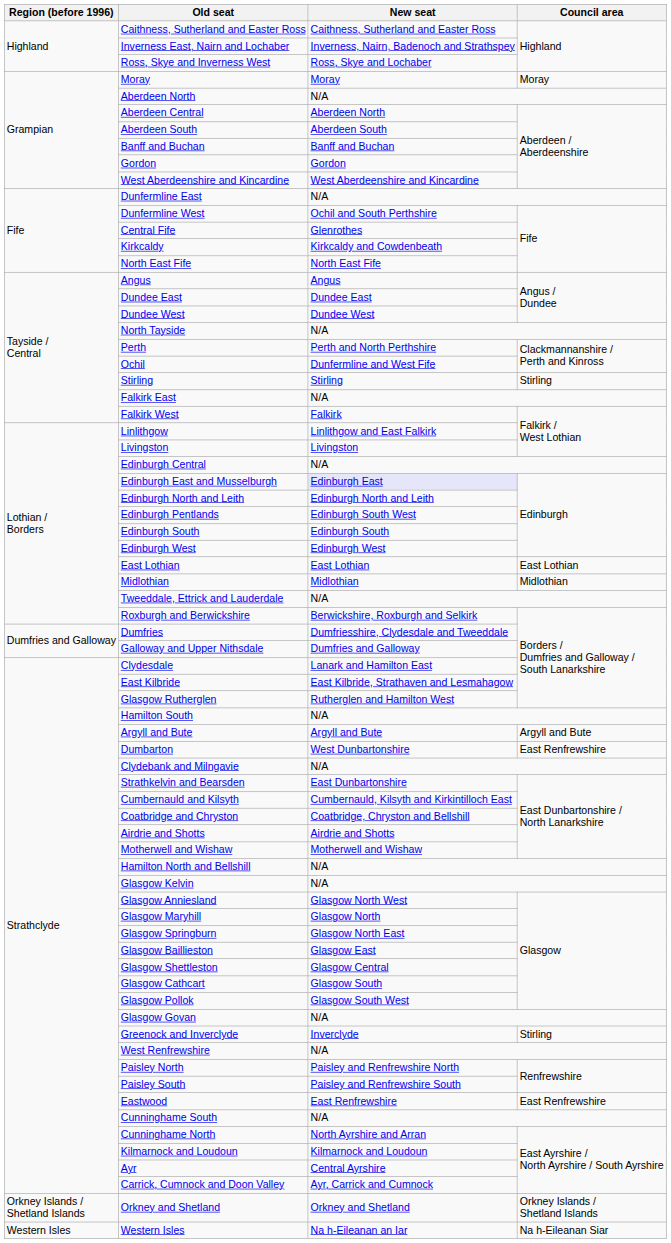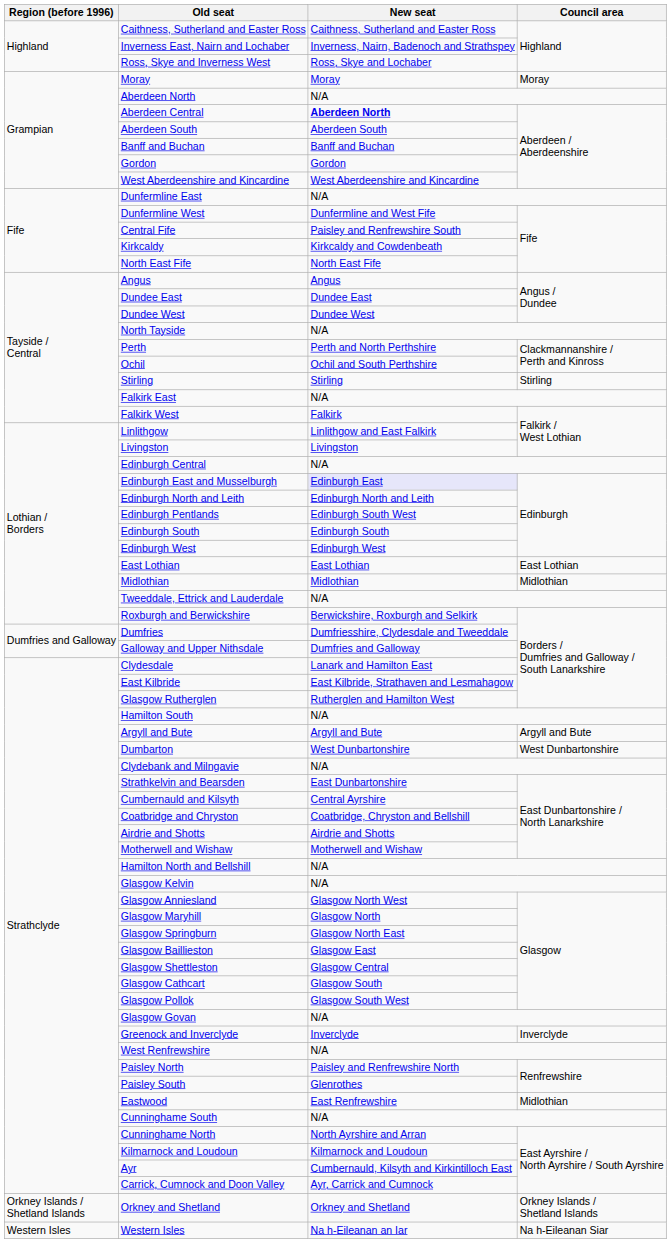Aberdeen Central | New seat: normal -> bold
Dunfermline West | New seat: Ochil and South Perthshire -> Dunfermline and West Fife
Central Fife | New seat: Glenrothes -> Paisley and Renfrewshire South
Ochil | New seat: Dunfermline and West Fife -> Ochil and South Perthshire
Dumbarton | Council area: East Renfrewshire -> West Dunbartonshire
Cumbernauld and Kilsyth | New seat: Cumbernauld, Kilsyth and Kirkintilloch East -> Central Ayrshire
Greenock and Inverclyde | Council area: Stirling -> Inverclyde
Paisley South | New seat: Paisley and Renfrewshire South -> Glenrothes
Eastwood | Council area: East Renfrewshire -> Midlothian
Ayr | New seat: Central Ayrshire -> Cumbernauld, Kilsyth and Kirkintilloch East
